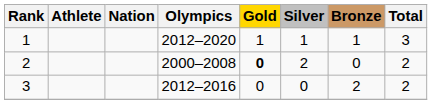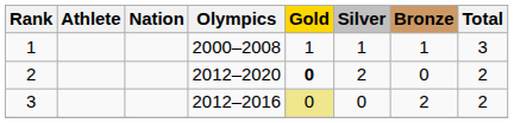row 2 | Olympics: 2012–2020 -> 2000–2008
row 3 | Olympics: 2000–2008 -> 2012–2020
row 4 | Gold: no background -> khaki background
